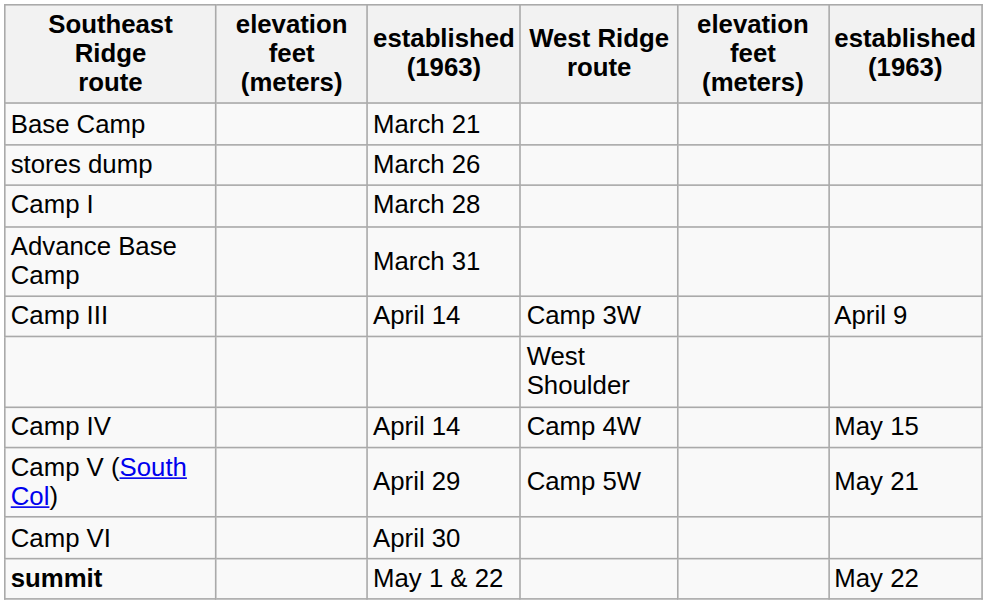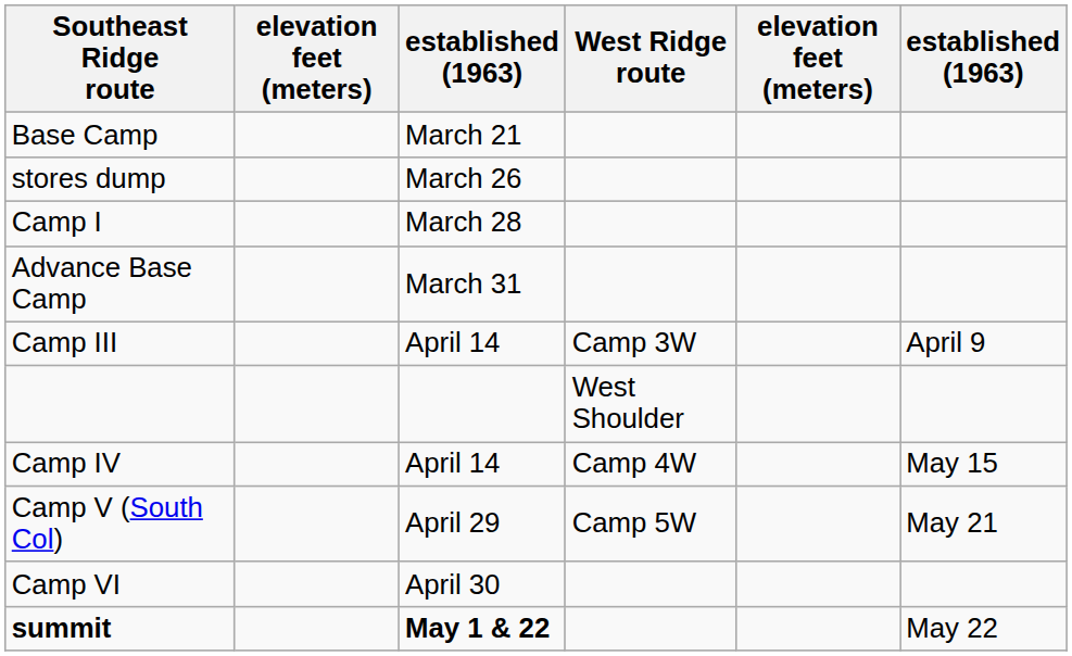summit | column 3: normal -> bold
